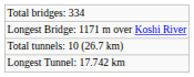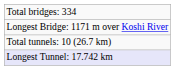row 4 | column 1: no background -> lavender background
